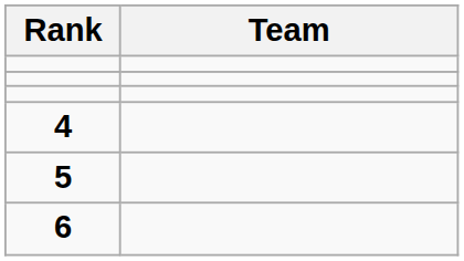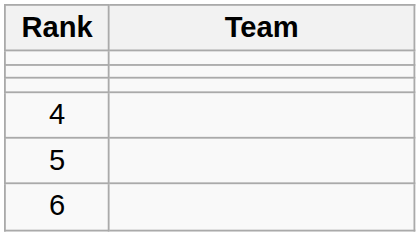row 5 | Rank: bold -> normal
row 6 | Rank: bold -> normal
row 7 | Rank: bold -> normal
